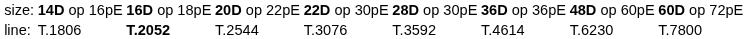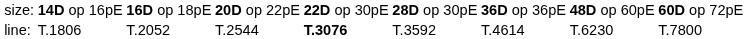line: | column 3: bold -> normal
line: | column 5: normal -> bold
